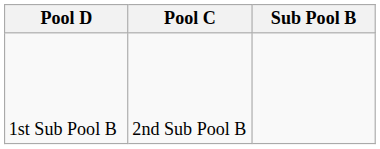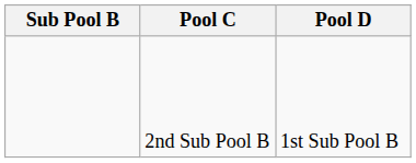columns swapped: Sub Pool B <-> Pool D
